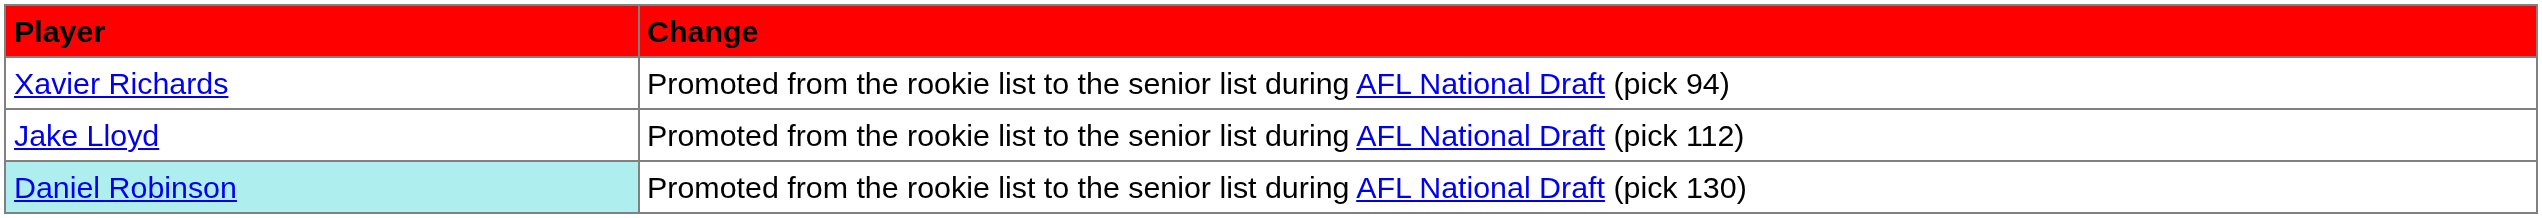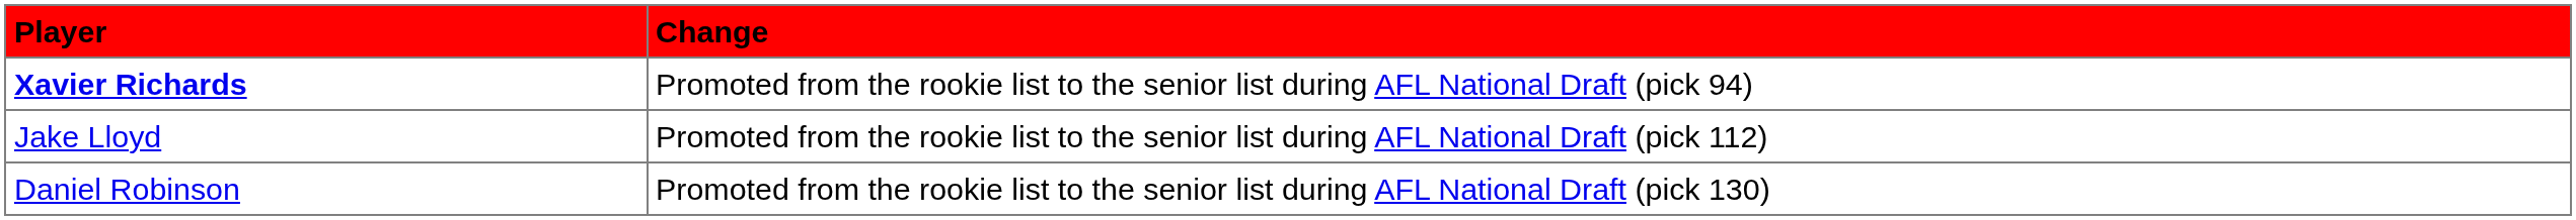Xavier Richards | Player: normal -> bold
Daniel Robinson | Player: paleturquoise background -> no background
